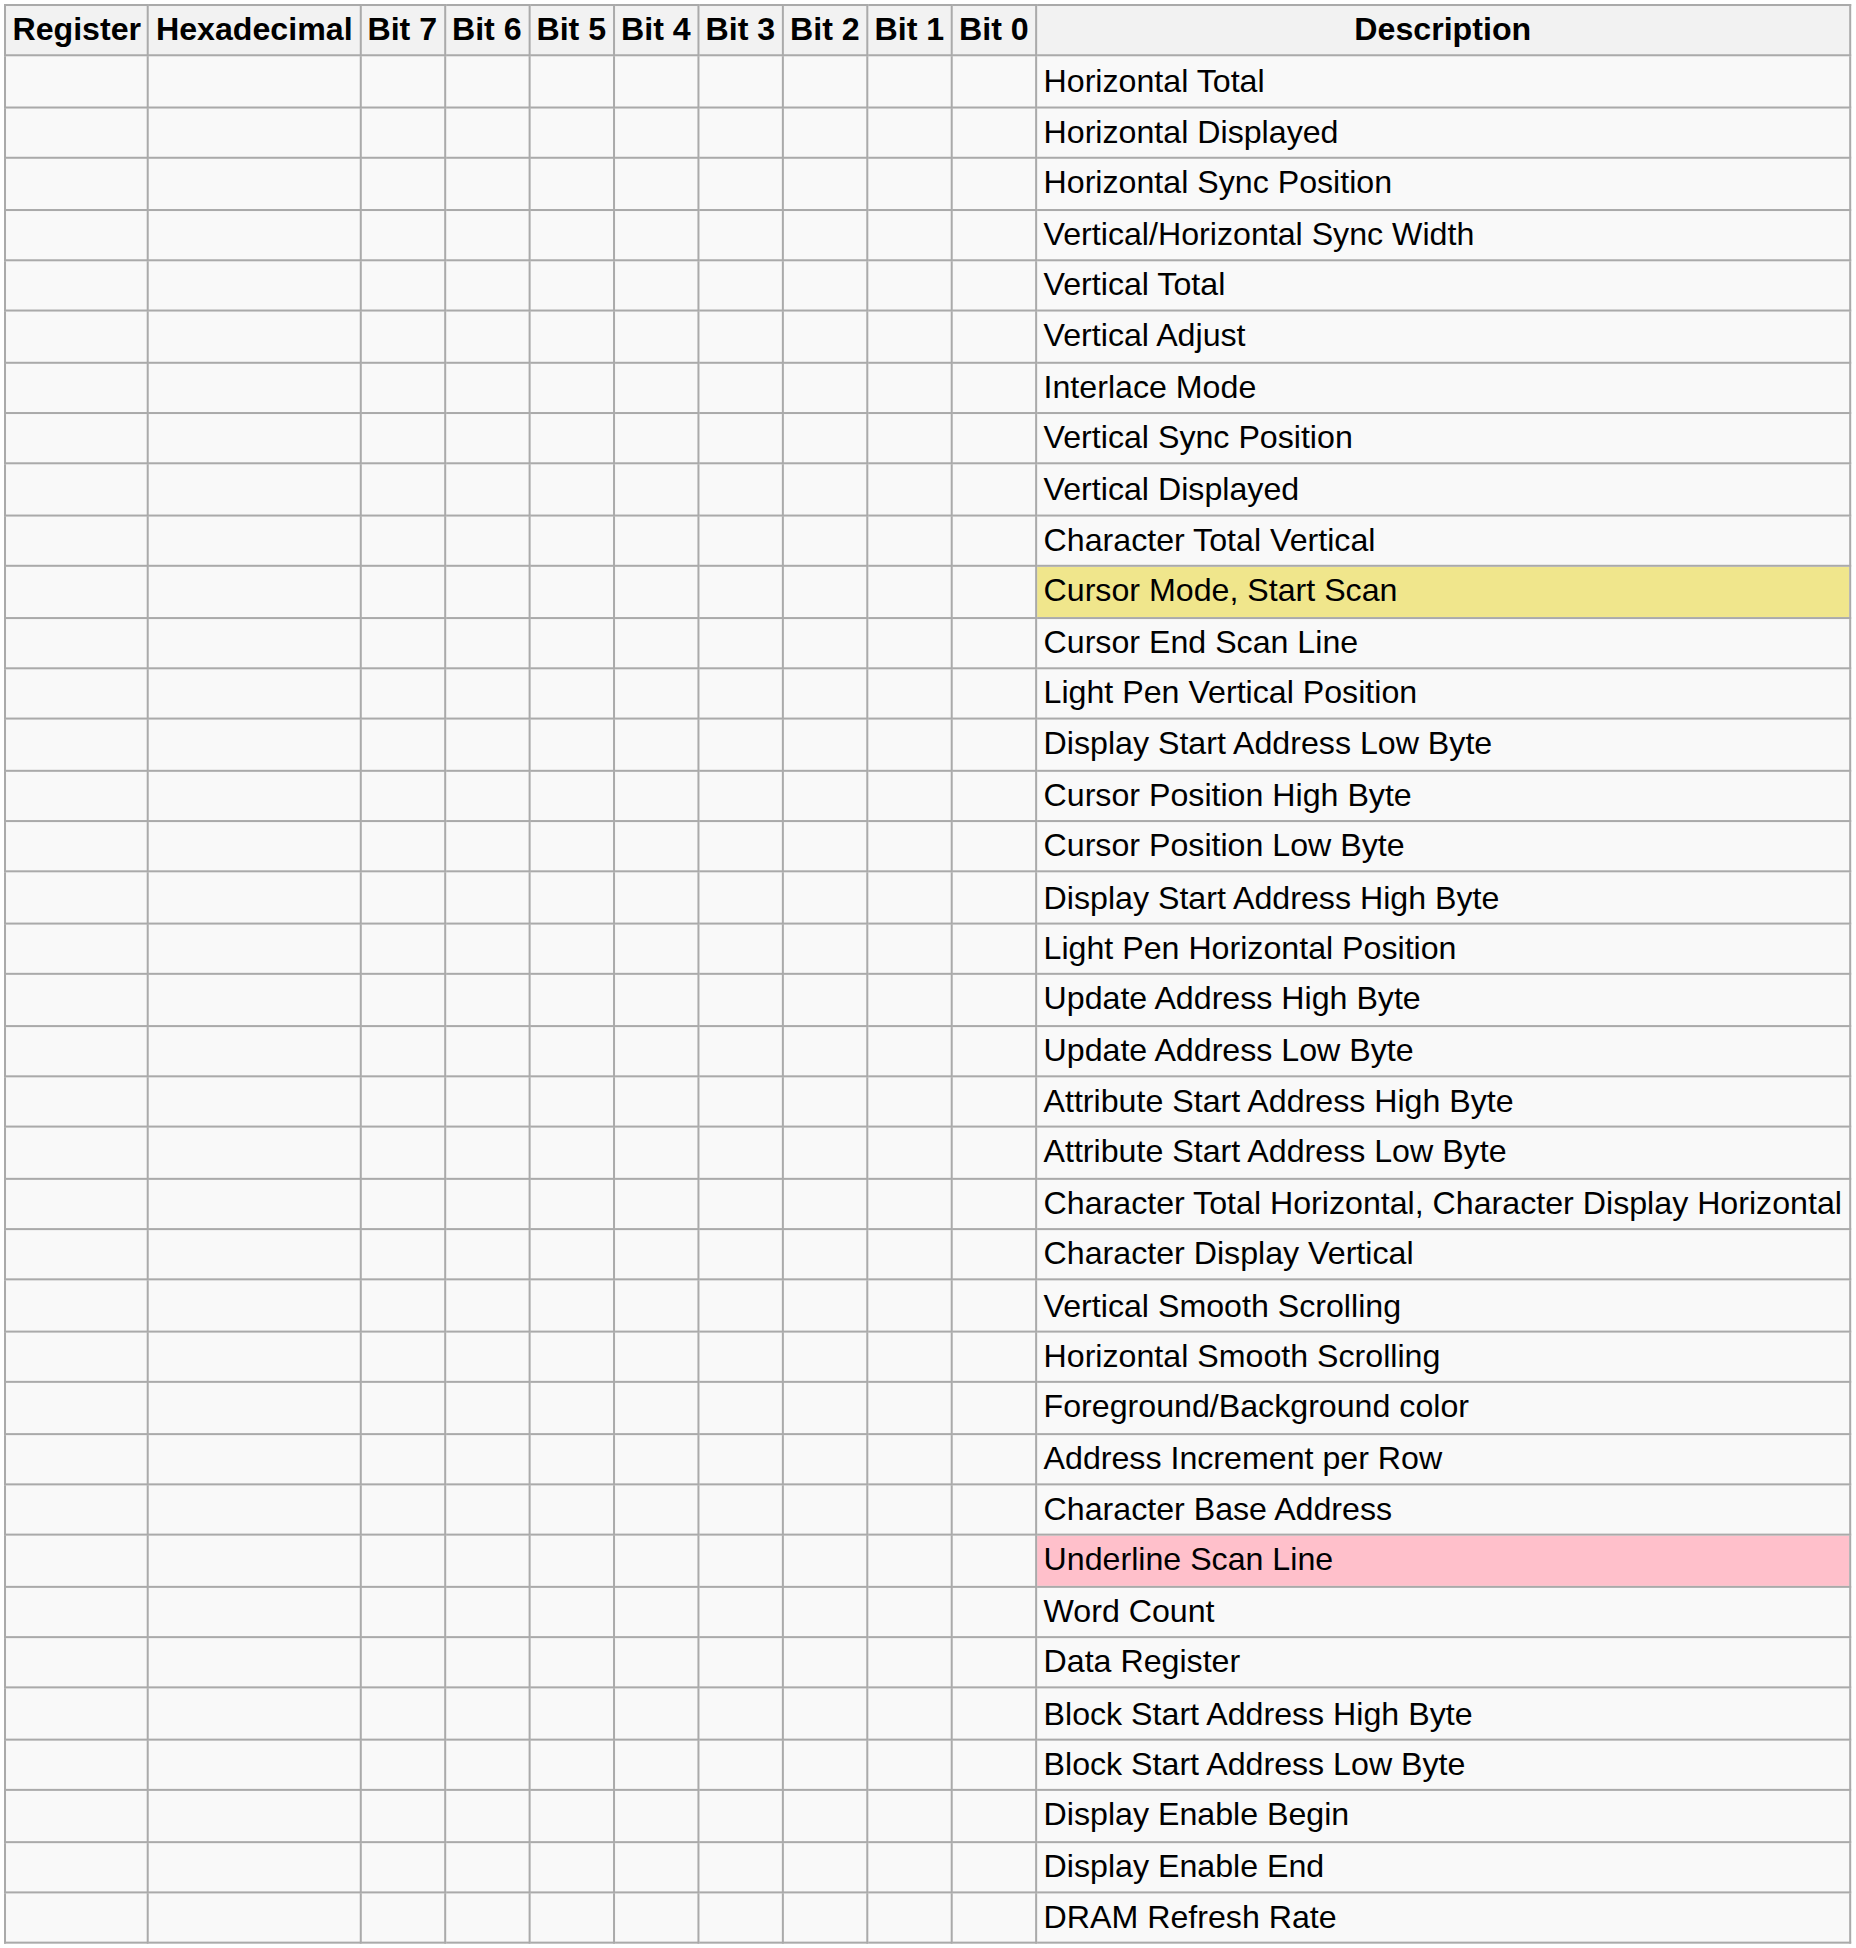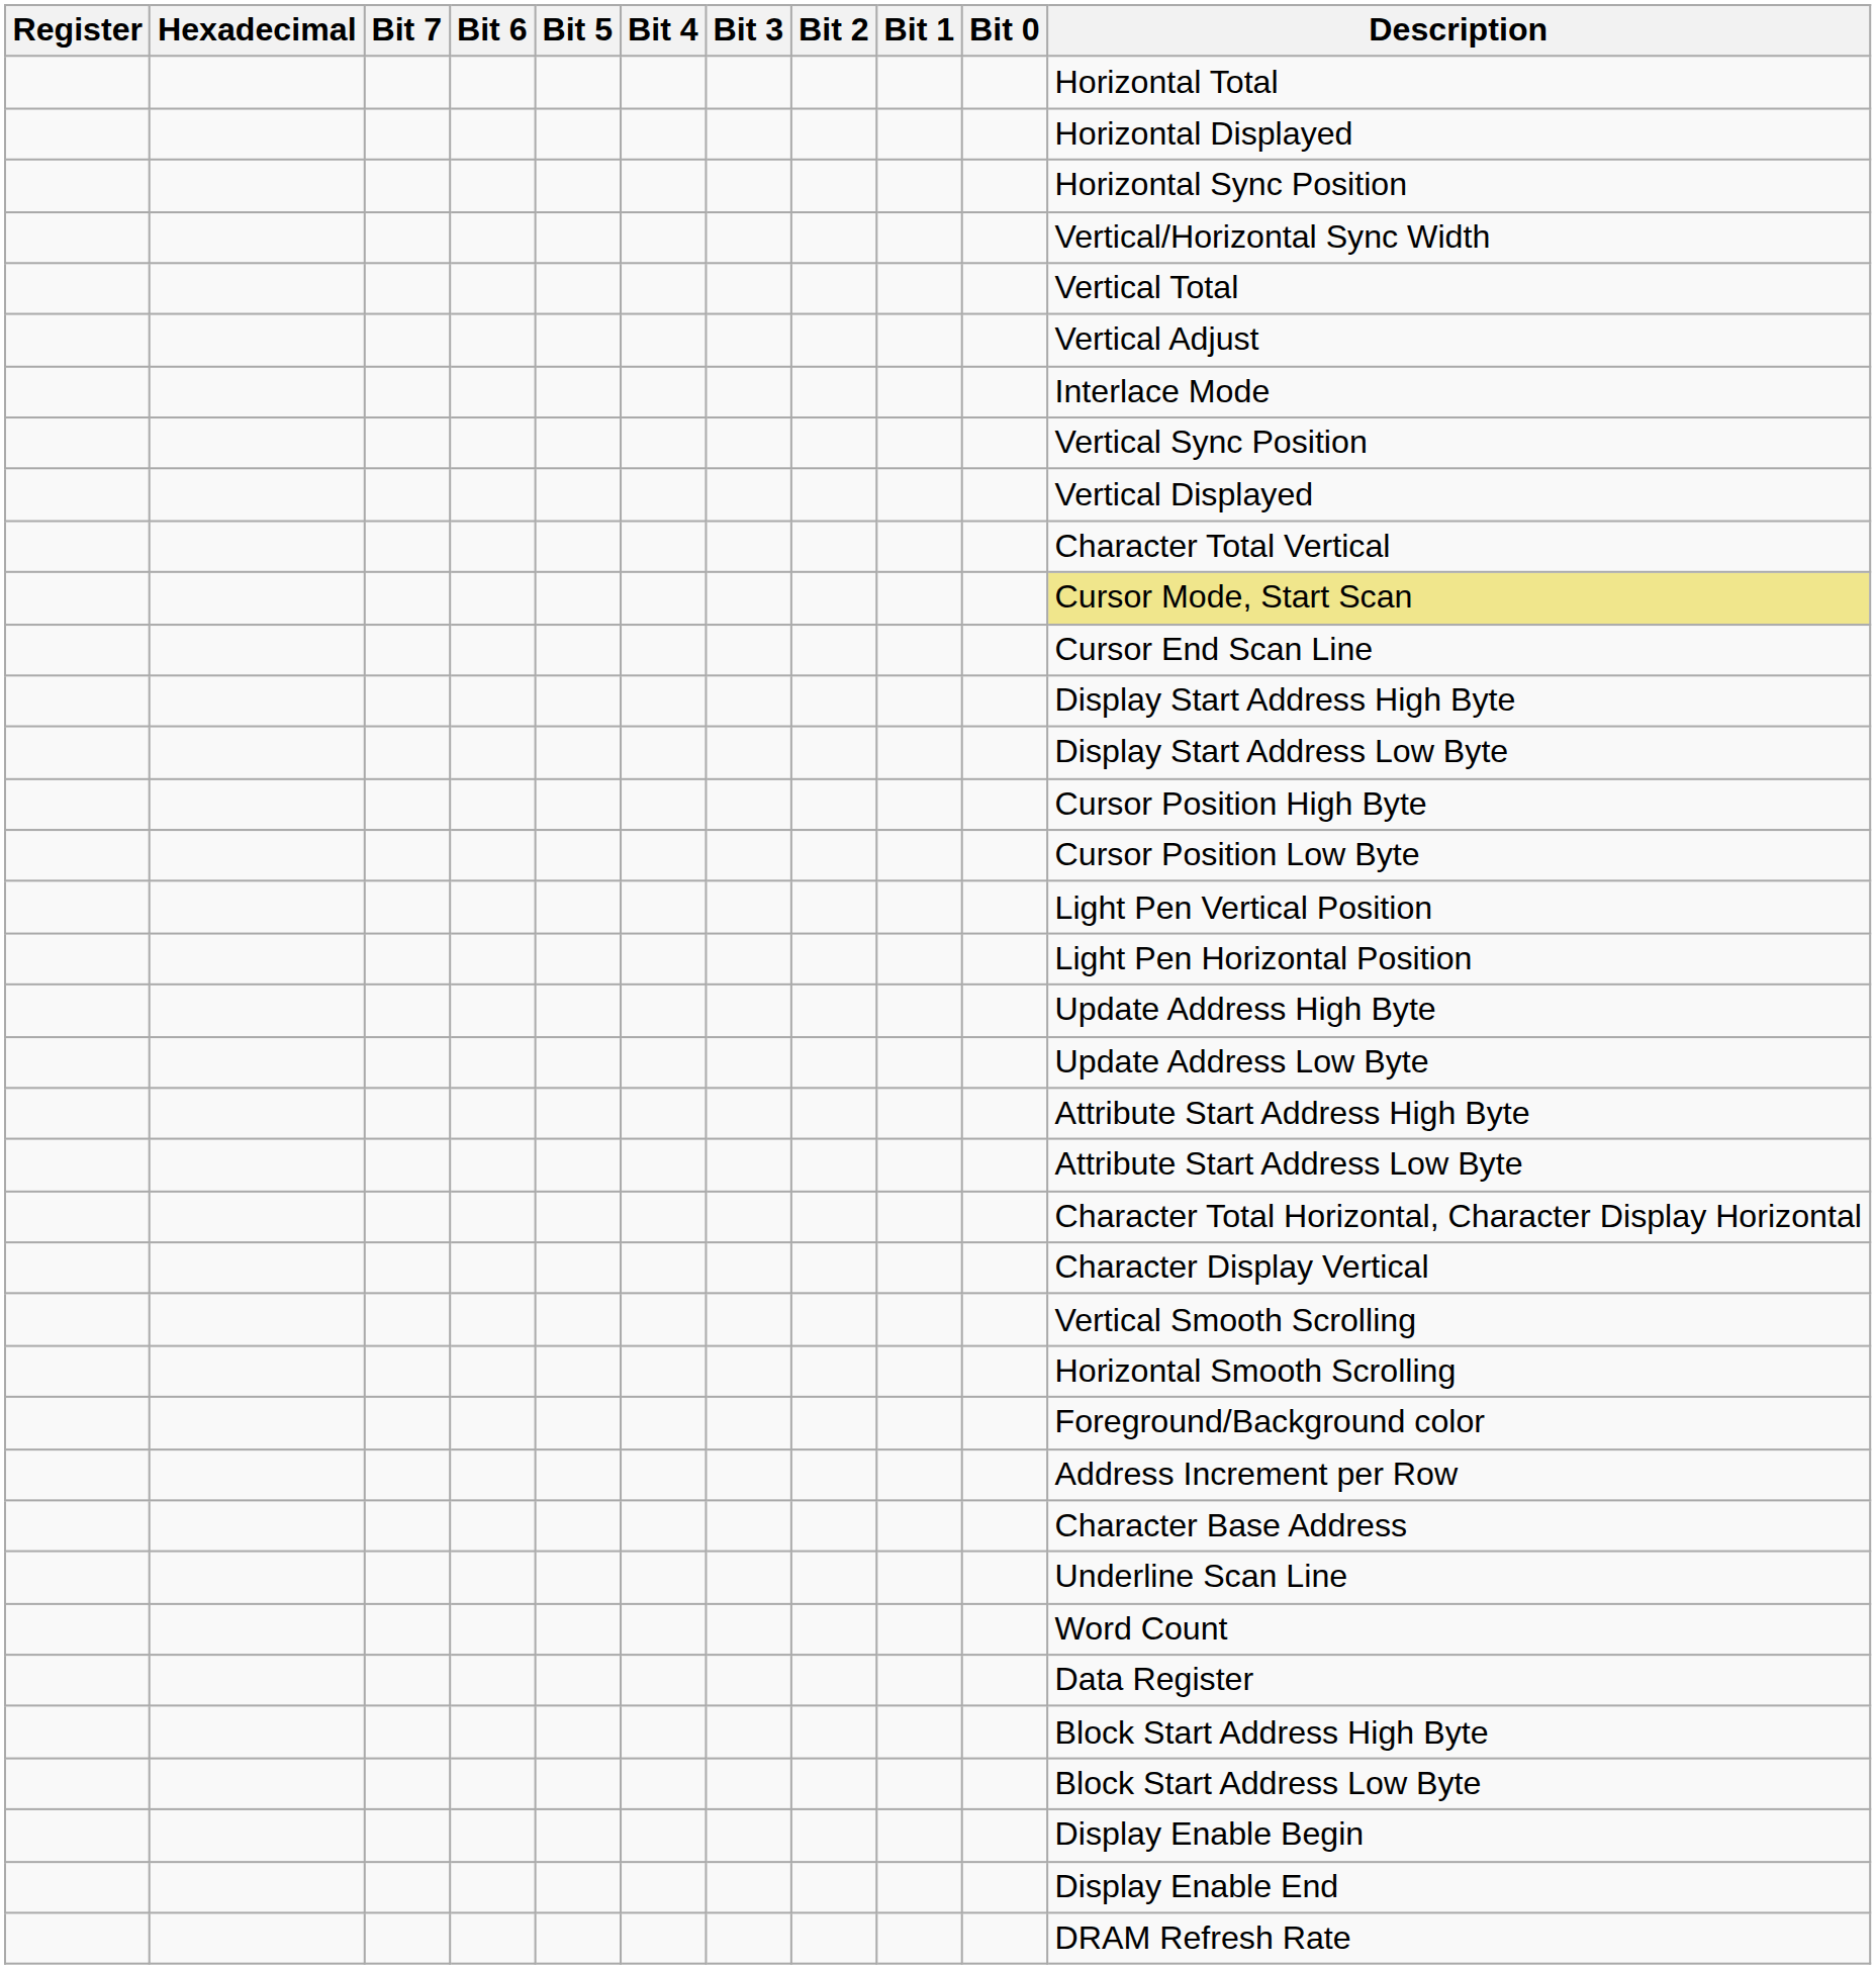row 14 | Description: Light Pen Vertical Position -> Display Start Address High Byte
row 18 | Description: Display Start Address High Byte -> Light Pen Vertical Position
row 31 | Description: pink background -> no background
